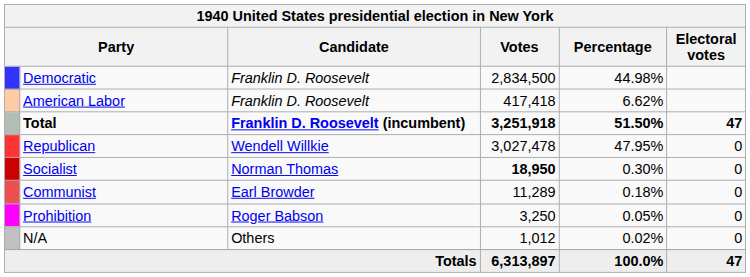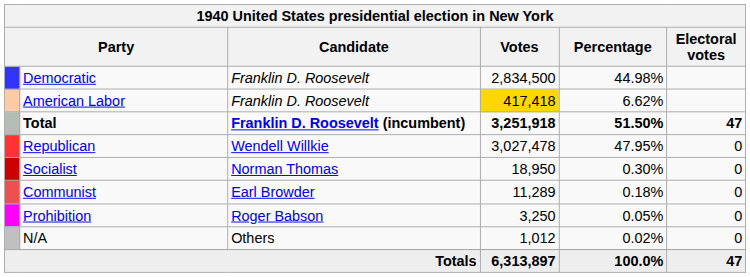American Labor | Votes: no background -> gold background
Socialist | Votes: bold -> normal
